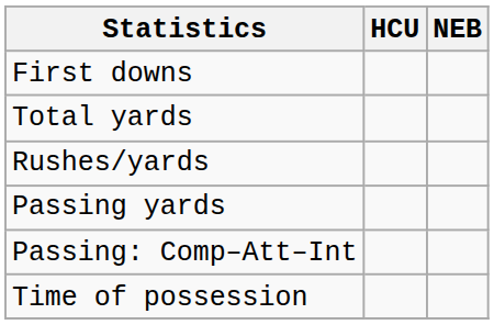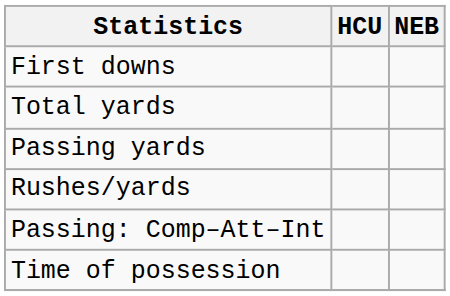rows swapped: Rushes/yards <-> Passing yards
